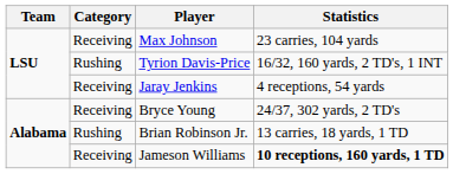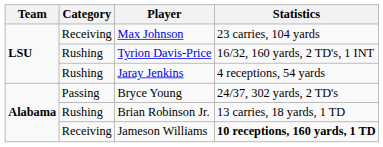Jaray Jenkins | Category: Receiving -> Rushing
Bryce Young | Category: Receiving -> Passing
